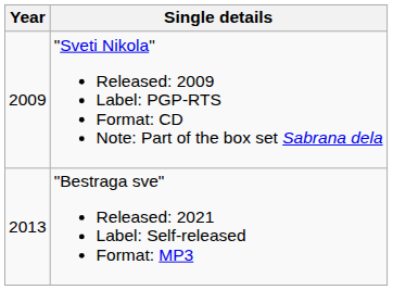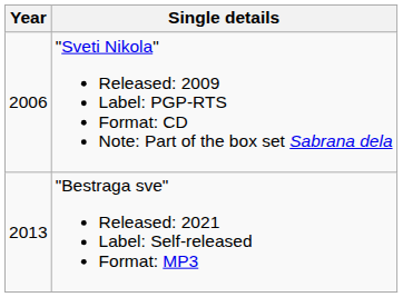row 2 | Year: 2009 -> 2006
